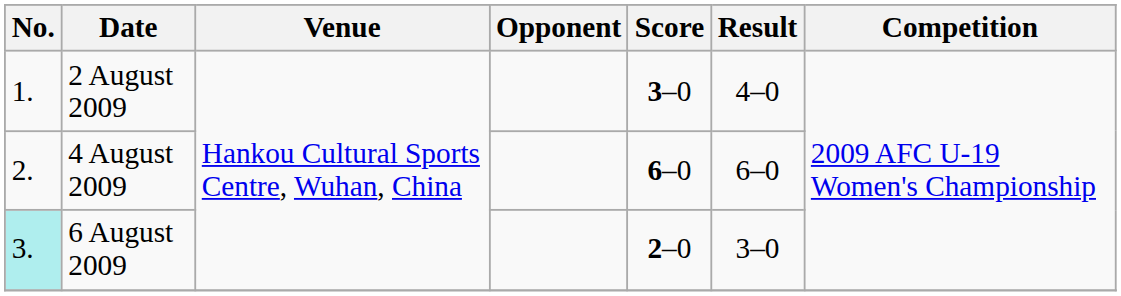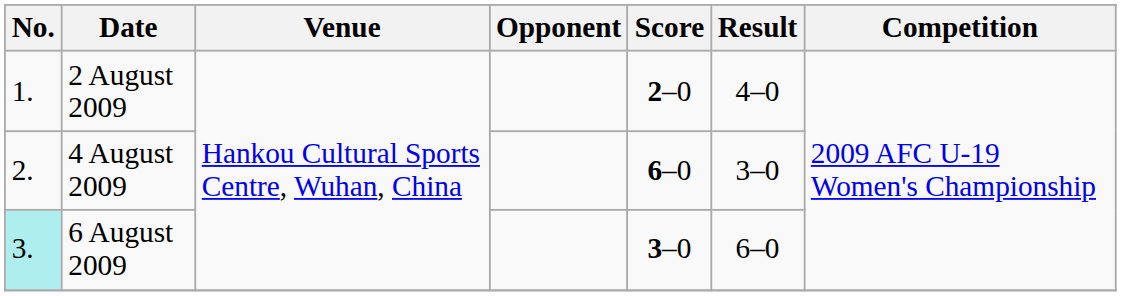2 August 2009 | Score: 3–0 -> 2–0
4 August 2009 | Result: 6–0 -> 3–0
6 August 2009 | Score: 2–0 -> 3–0
6 August 2009 | Result: 3–0 -> 6–0
